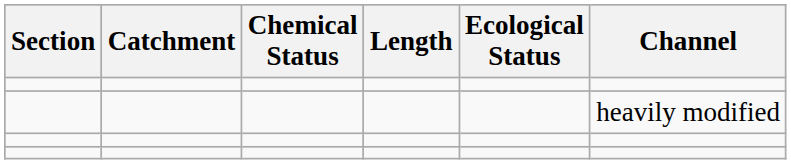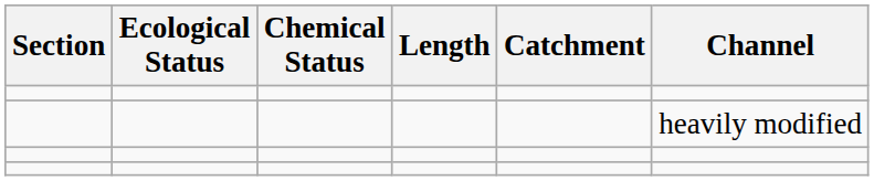columns swapped: Ecological Status <-> Catchment
